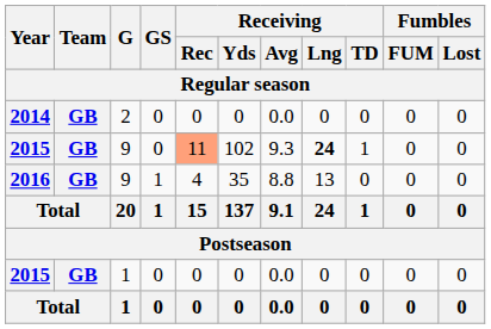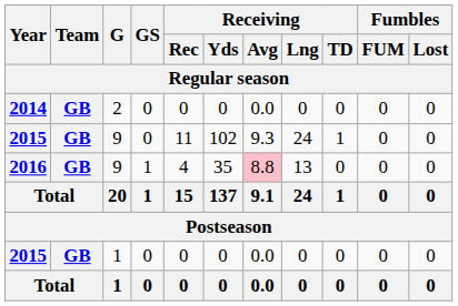2015 / 9 | Receiving / Rec: lightsalmon background -> no background
2015 / 9 | Receiving / Lng: bold -> normal
2016 | Receiving / Avg: no background -> pink background
